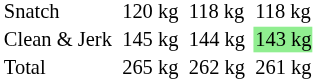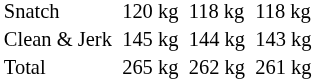Clean & Jerk | column 4: lightgreen background -> no background
